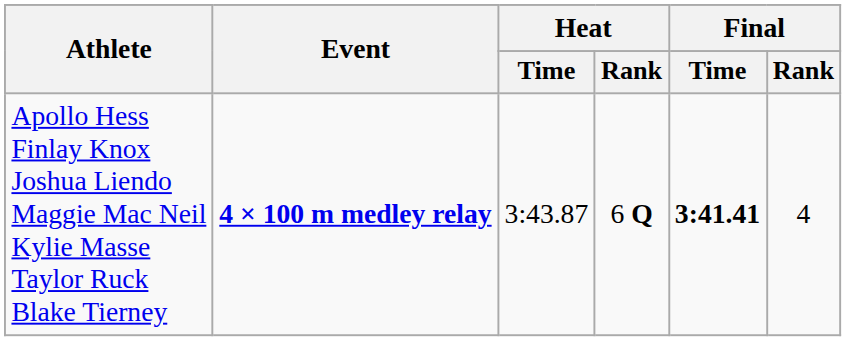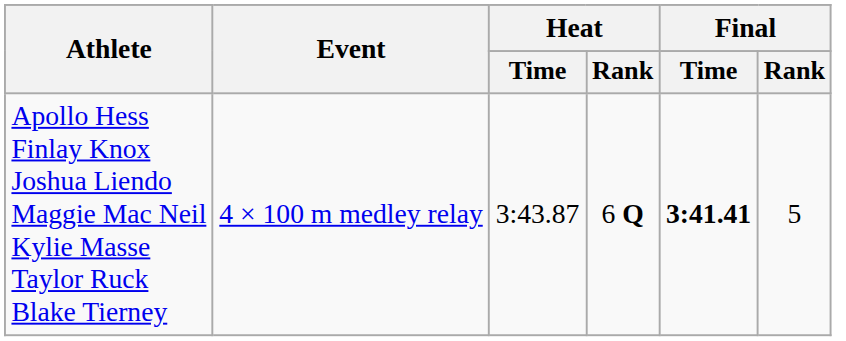row 3 | Event: bold -> normal
row 3 | Final / Rank: 4 -> 5
